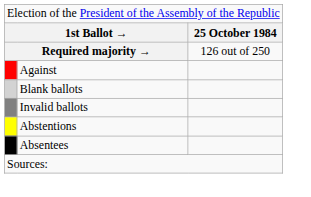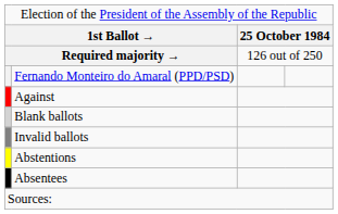+ row: Fernando Monteiro do Amaral (PPD/PSD)
